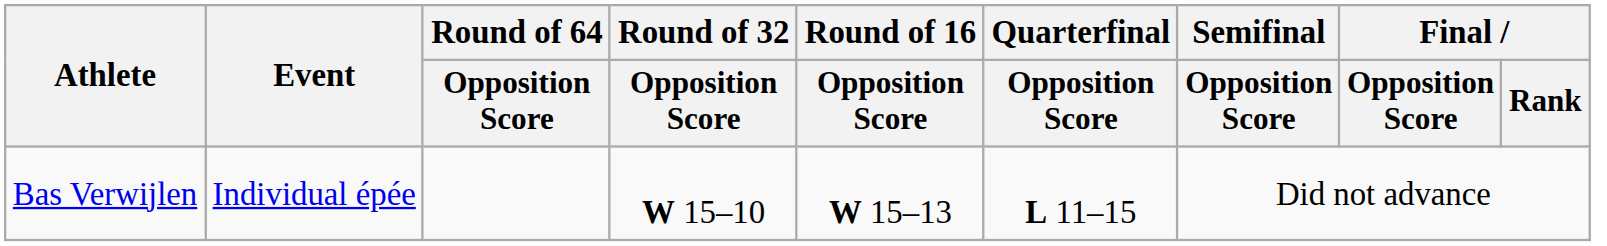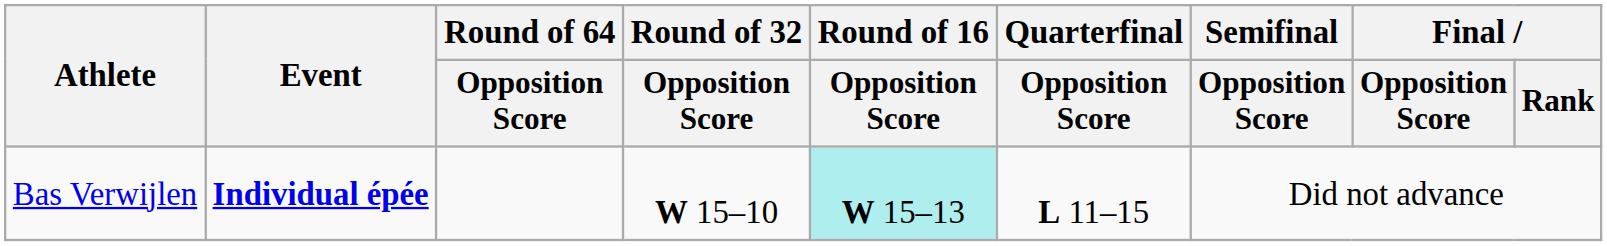Bas Verwijlen | Event: normal -> bold
Bas Verwijlen | Round of 16 / Opposition Score: no background -> paleturquoise background
